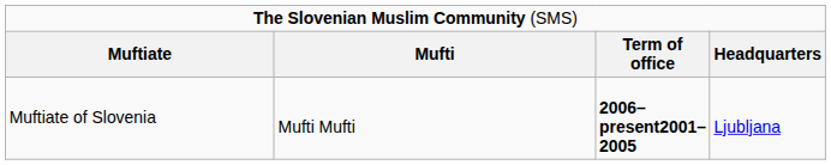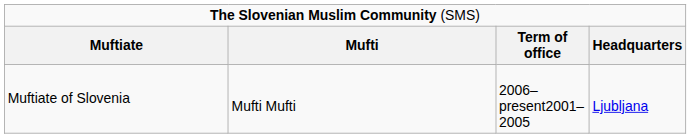Muftiate of Slovenia | column 3: bold -> normal
